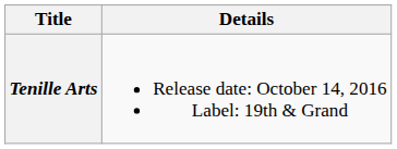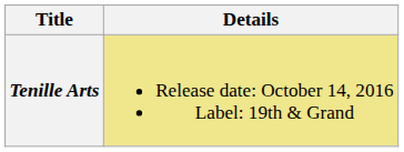Tenille Arts | Details: no background -> khaki background
